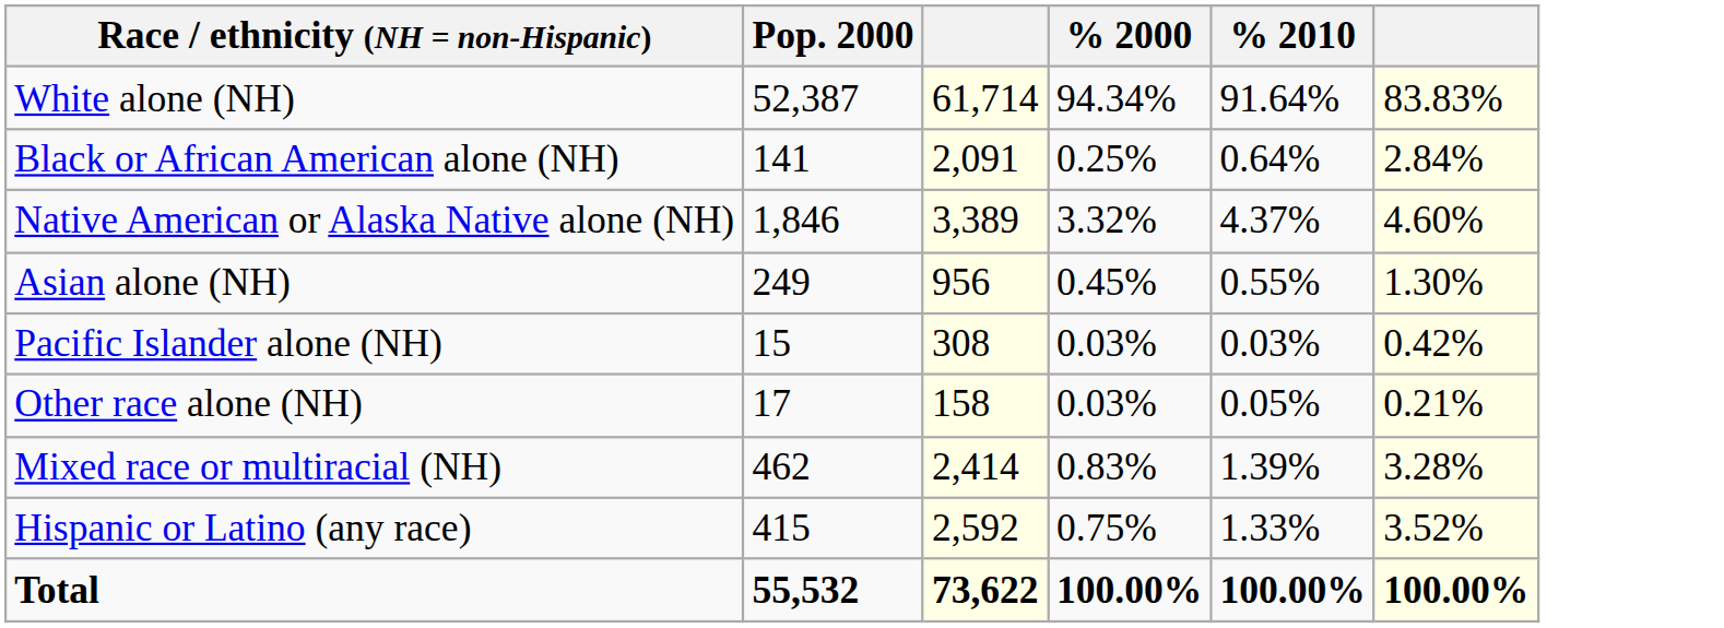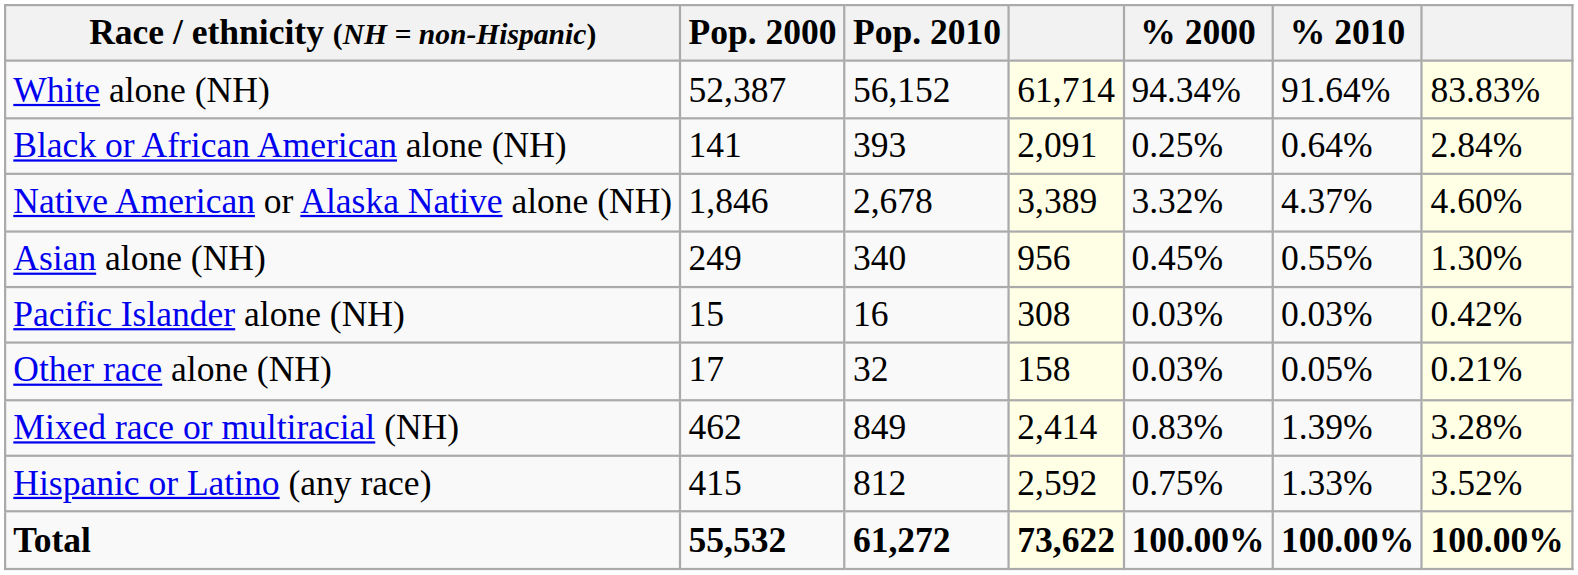+ column: Pop. 2010 | 56,152 | 393 | 2,678 | 340 | 16 | 32 | 849 | 812 | 61,272
